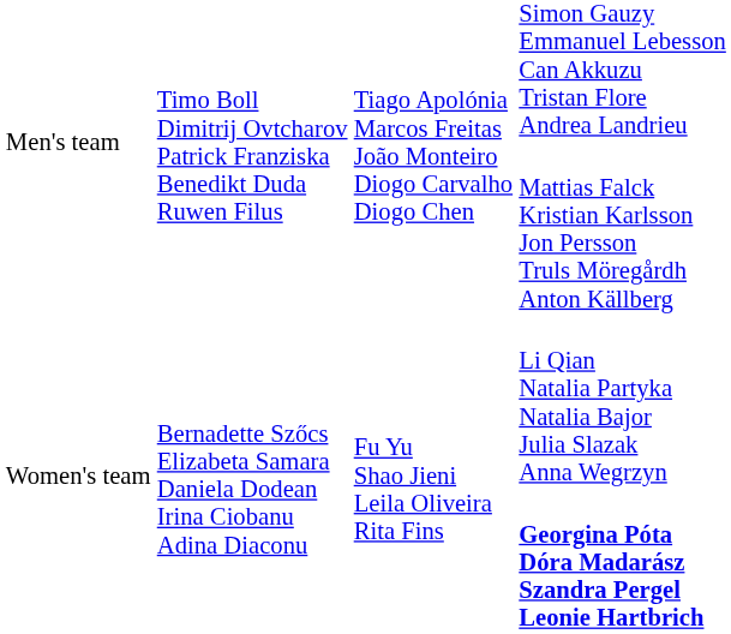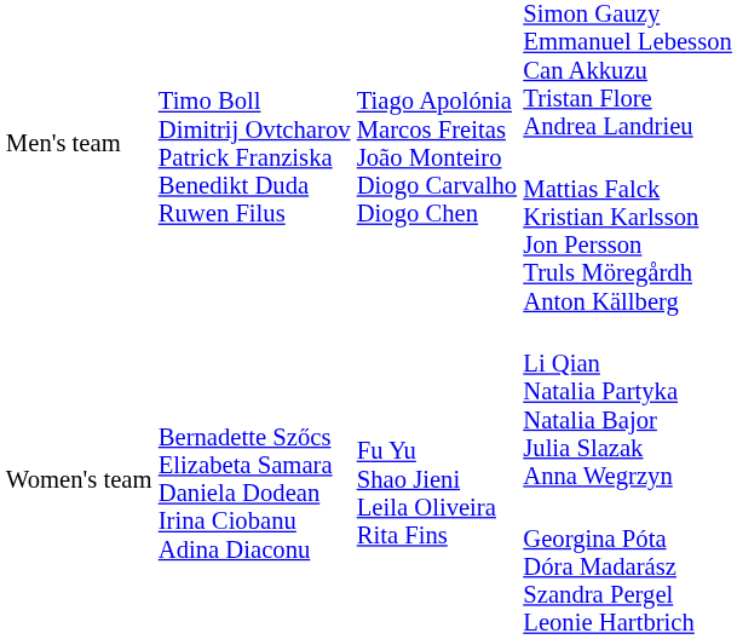Georgina Póta Dóra Madarász Szandra Pergel Leonie Hartbrich | column 4: bold -> normal
